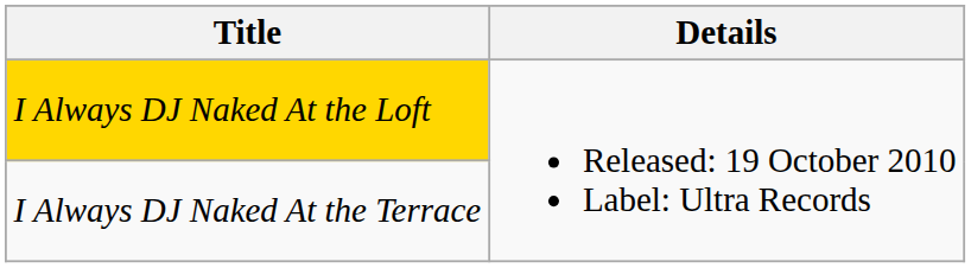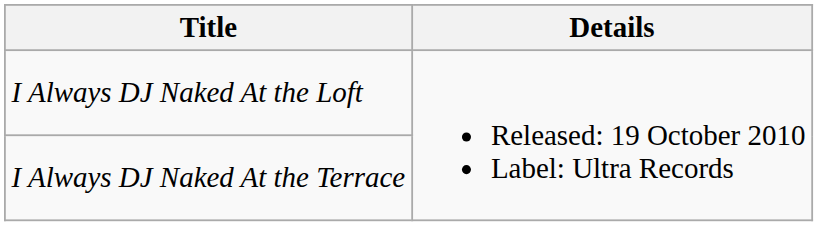I Always DJ Naked At the Loft | Title: gold background -> no background
